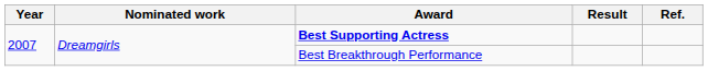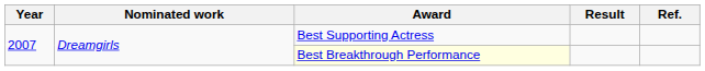Best Supporting Actress | Award: bold -> normal
Best Breakthrough Performance | Award: no background -> lightyellow background
